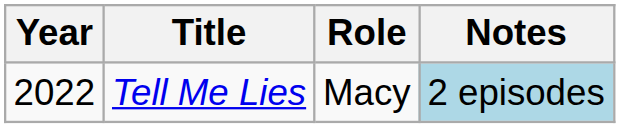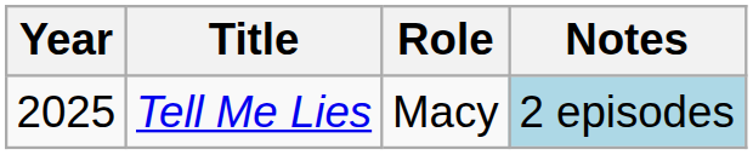Tell Me Lies | Year: 2022 -> 2025
